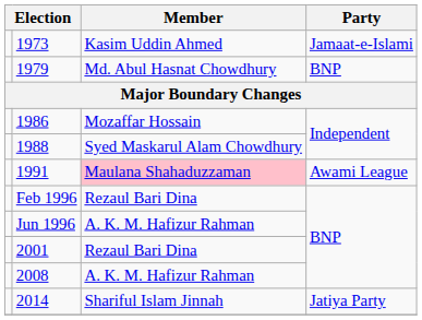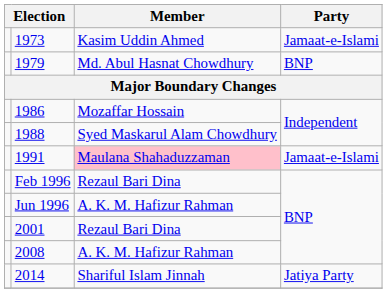1991 | Party: Awami League -> Jamaat-e-Islami
